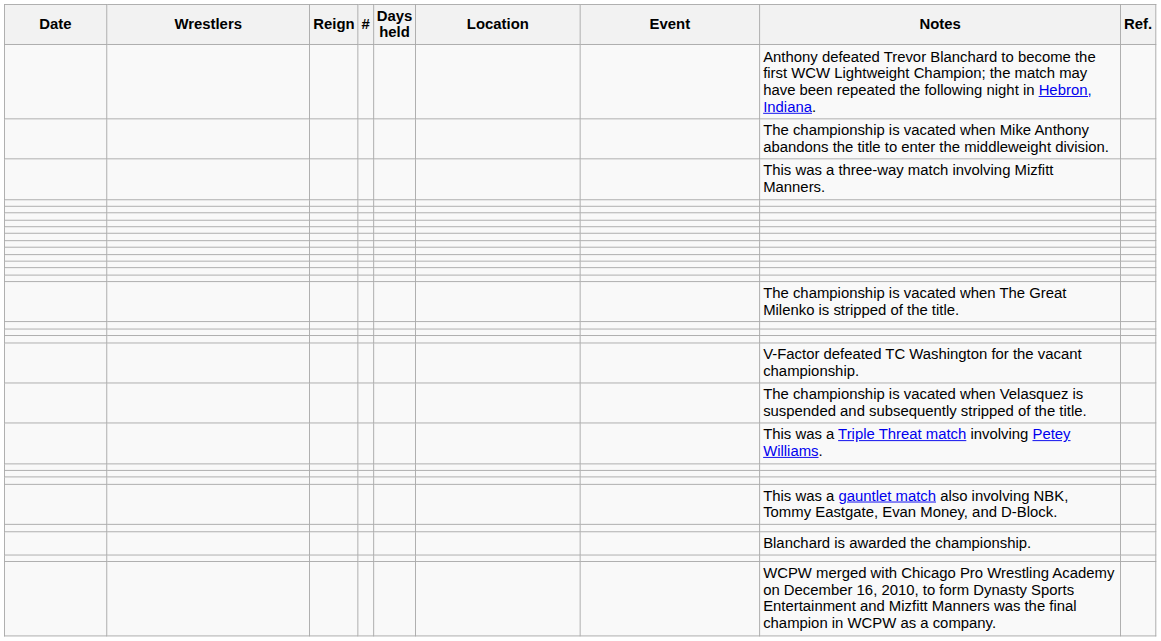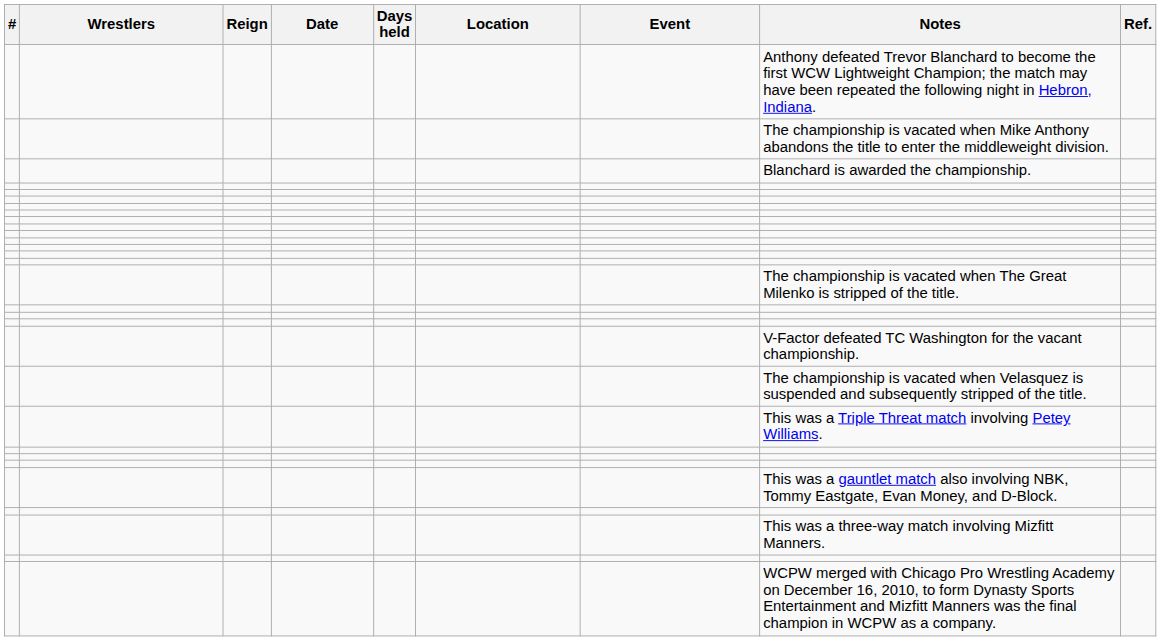columns swapped: # <-> Date
row 4 | Notes: This was a three-way match involving Mizfitt Manners. -> Blanchard is awarded the championship.
row 29 | Notes: Blanchard is awarded the championship. -> This was a three-way match involving Mizfitt Manners.
